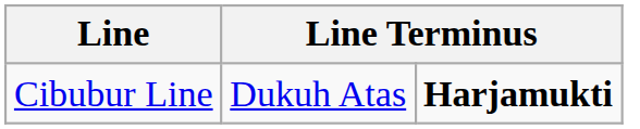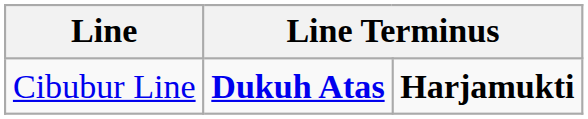Cibubur Line | column 2: normal -> bold
